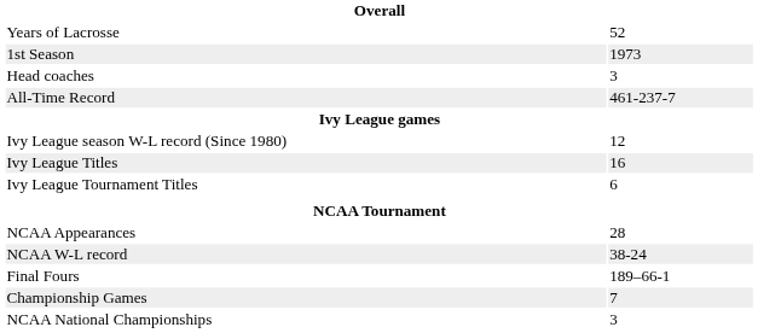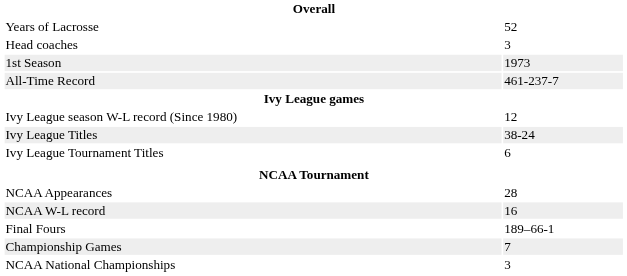rows swapped: 1st Season <-> Head coaches
Ivy League Titles | column 2: 16 -> 38-24
NCAA W-L record | column 2: 38-24 -> 16
